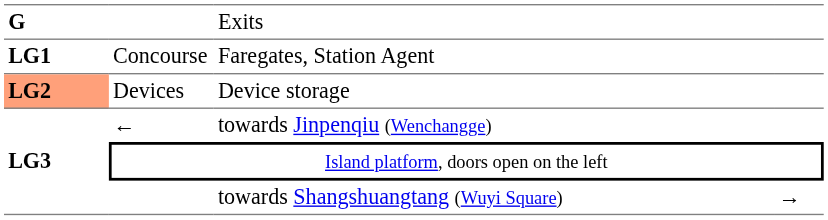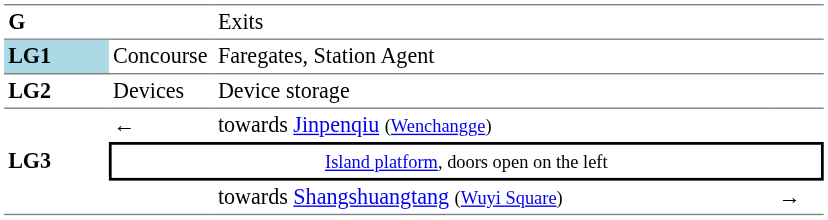Concourse | column 1: no background -> lightblue background
Devices | column 1: lightsalmon background -> no background
